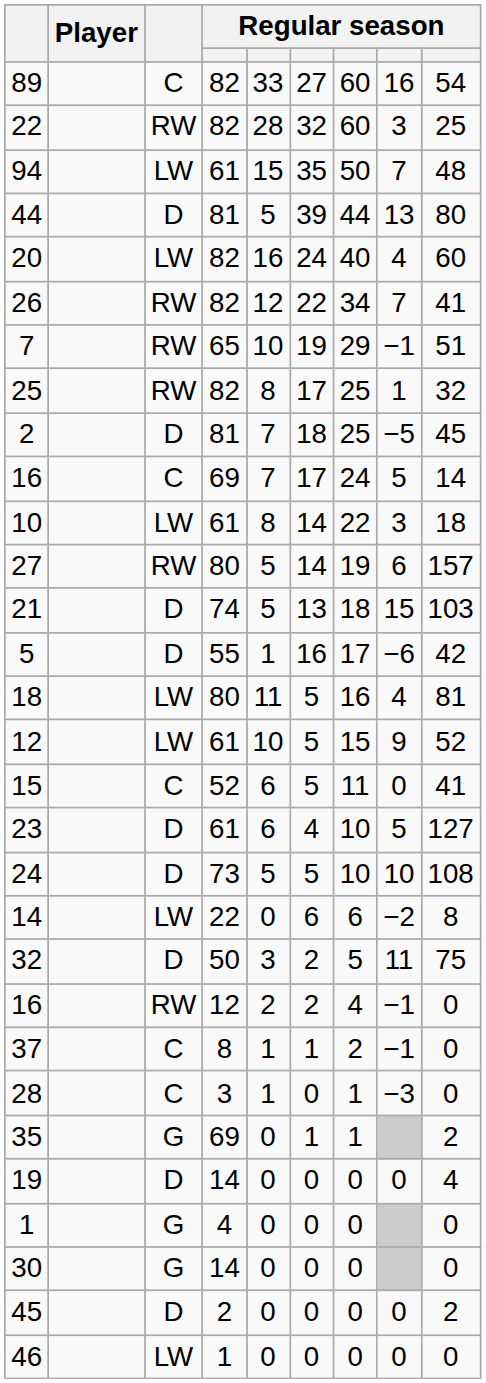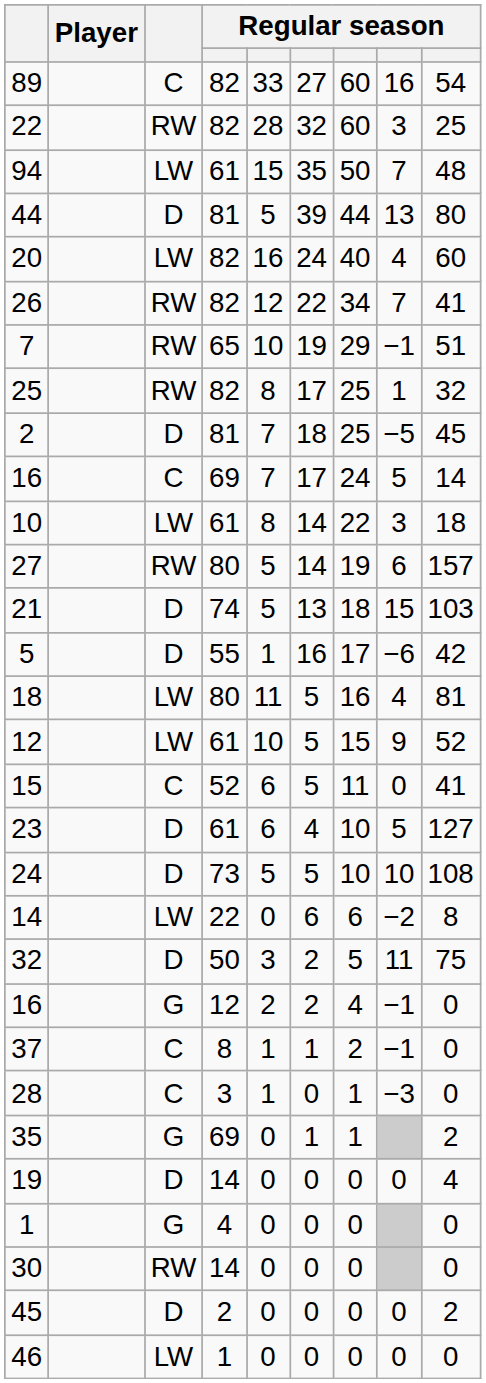16 / 12 | column 3: RW -> G
30 | column 3: G -> RW
